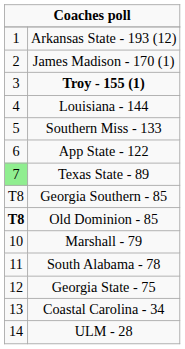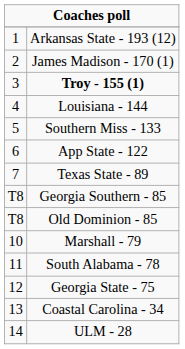Texas State - 89 | column 1: lightgreen background -> no background
Old Dominion - 85 | column 1: bold -> normal
